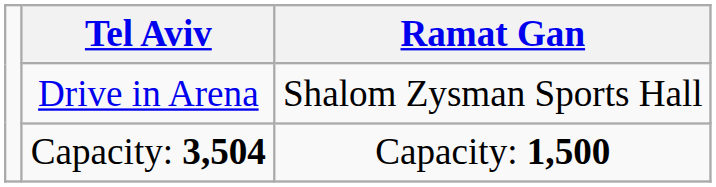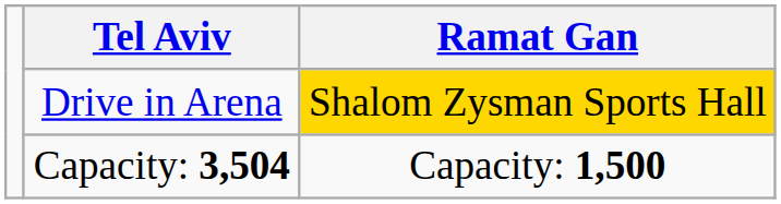Drive in Arena | Ramat Gan: no background -> gold background
